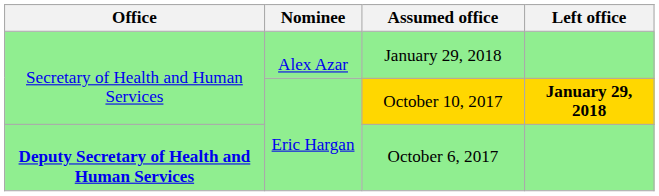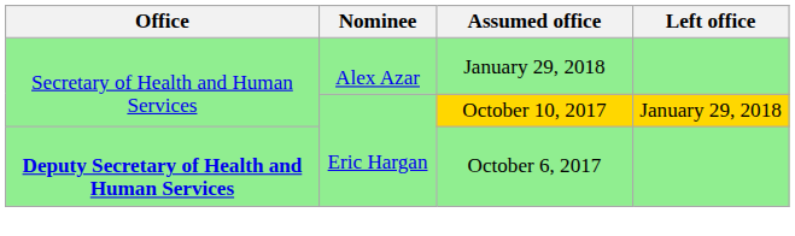October 10, 2017 | Left office: bold -> normal
